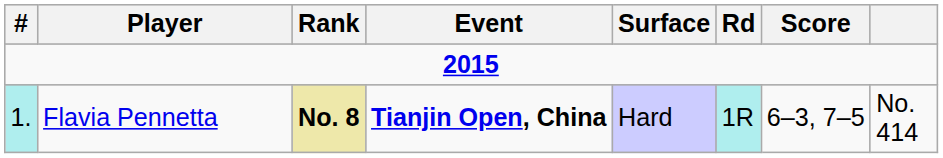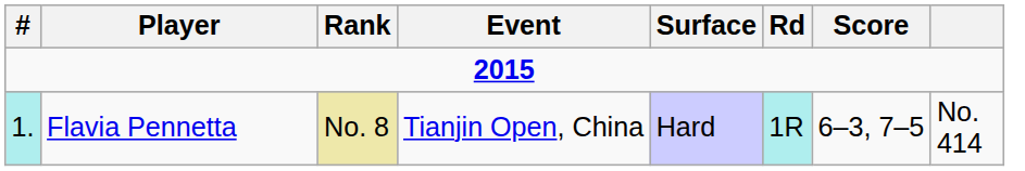Flavia Pennetta | Rank: bold -> normal
Flavia Pennetta | Event: bold -> normal
